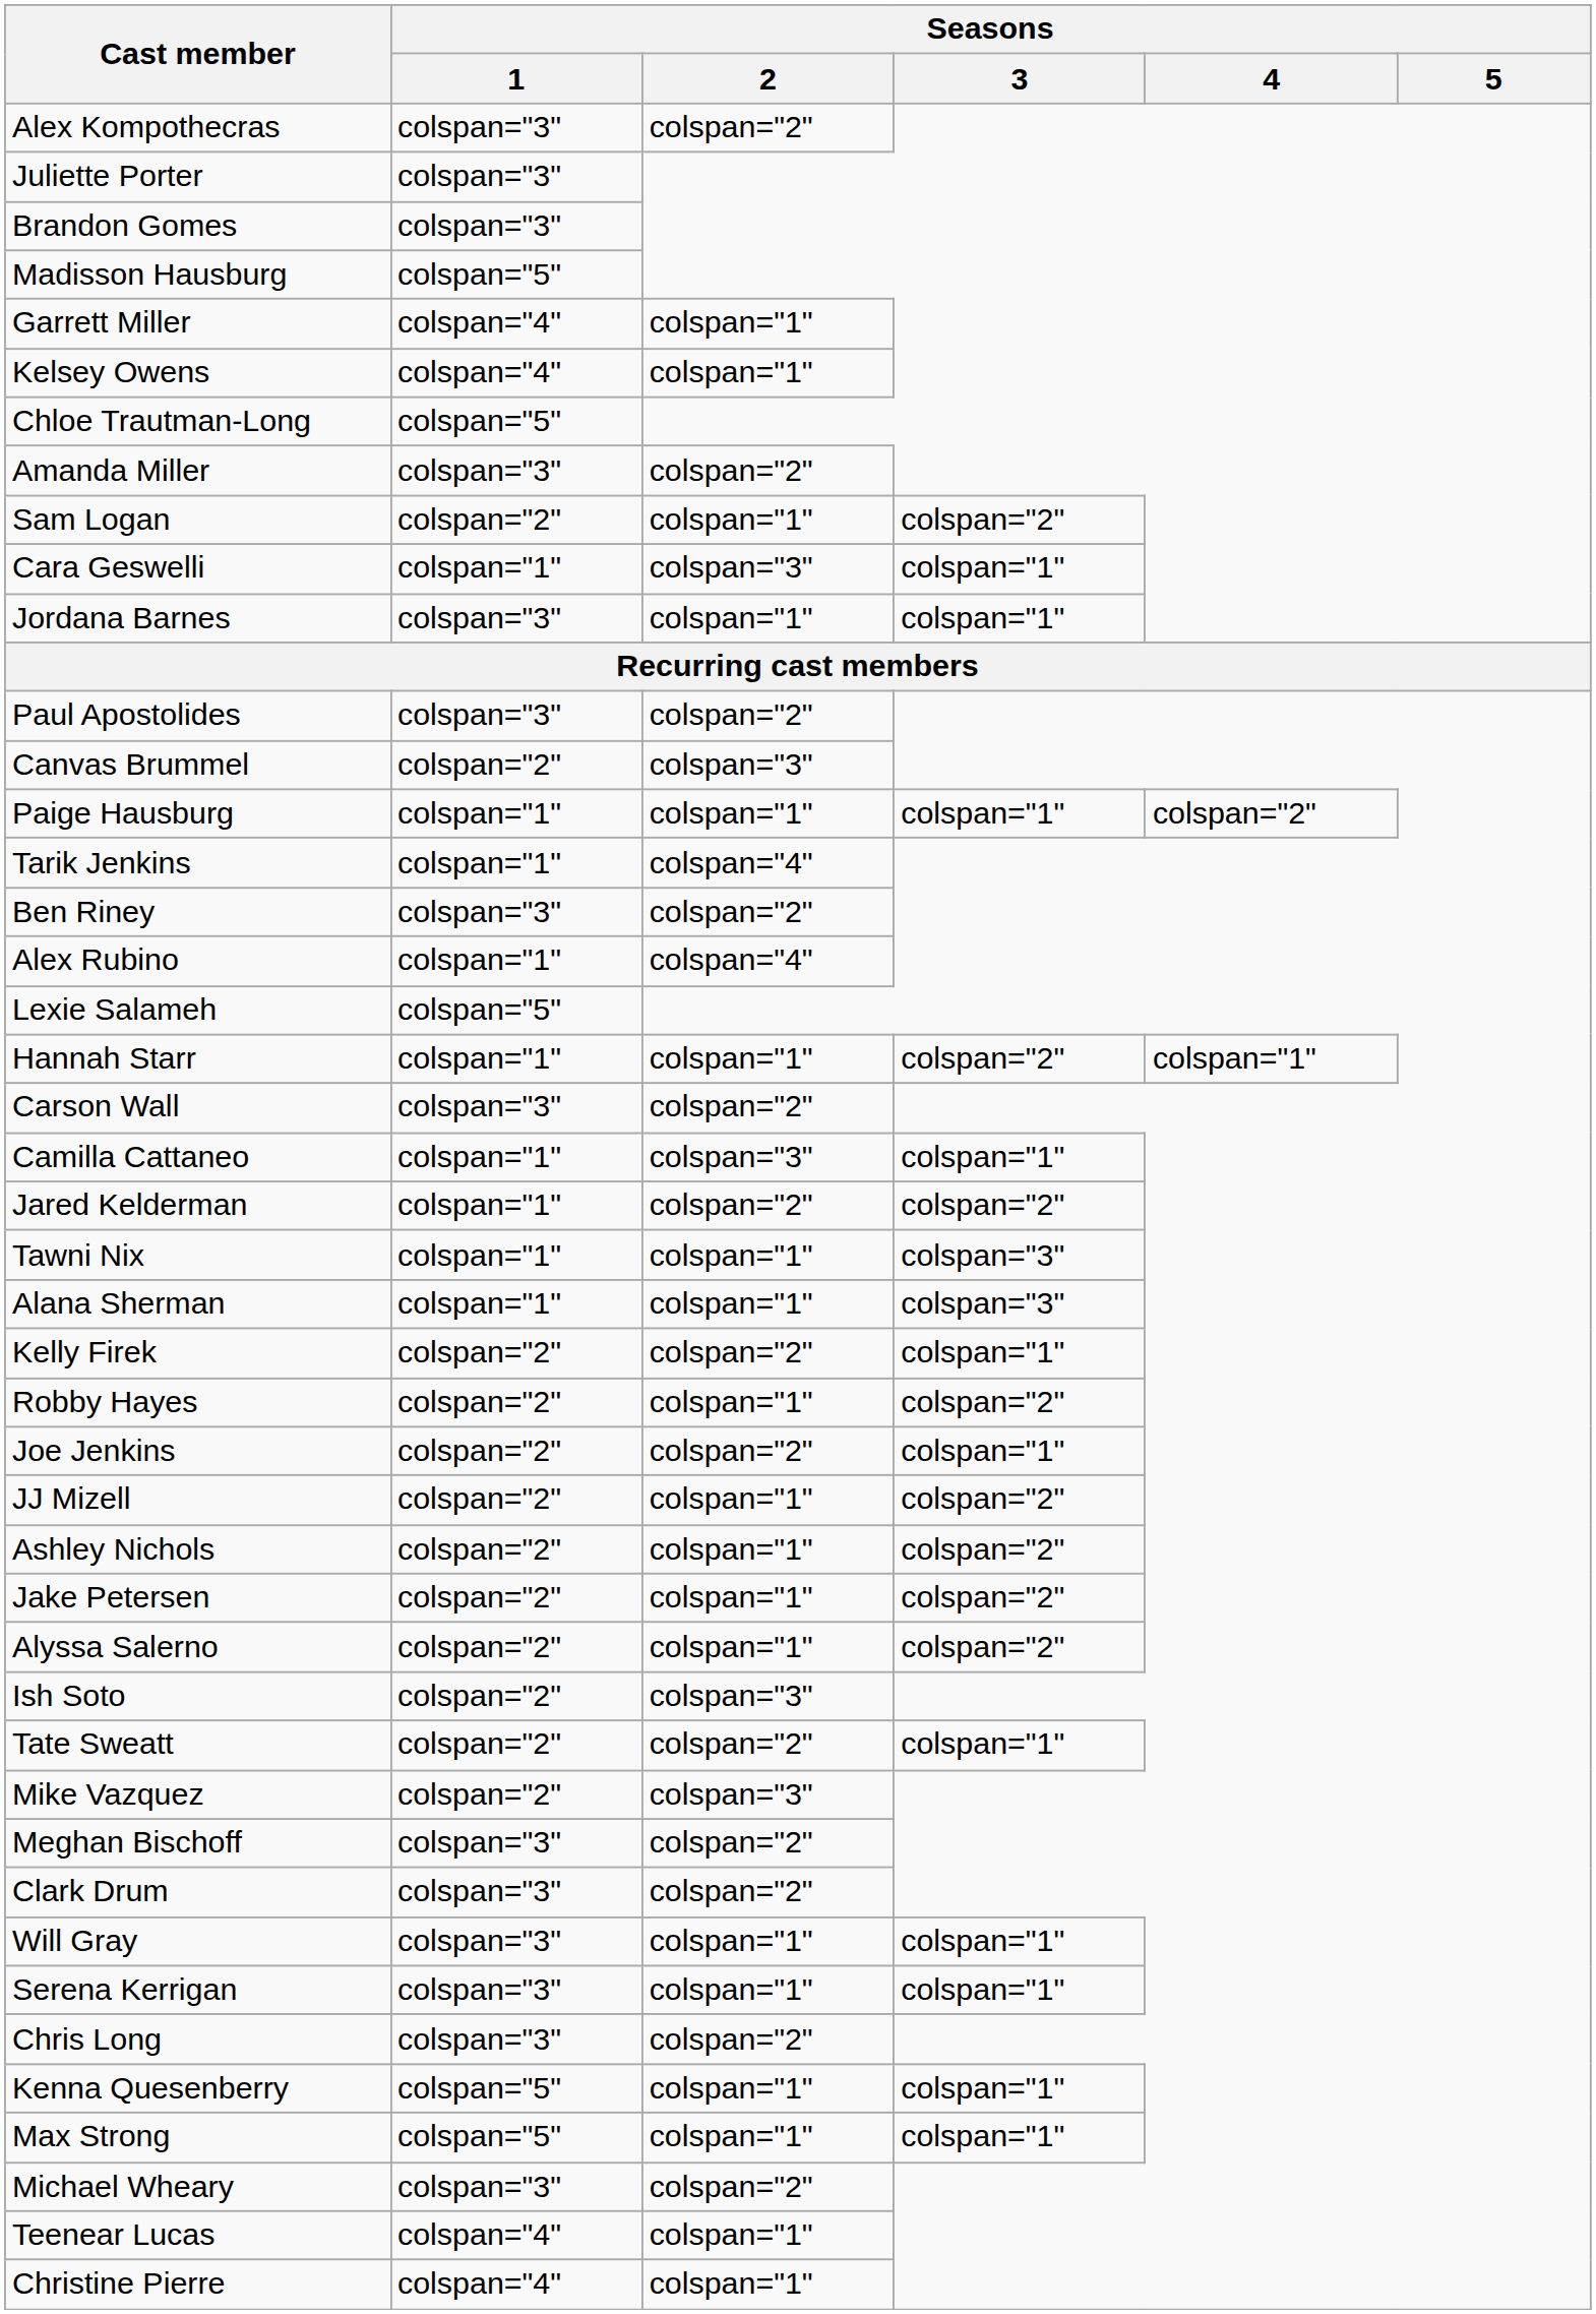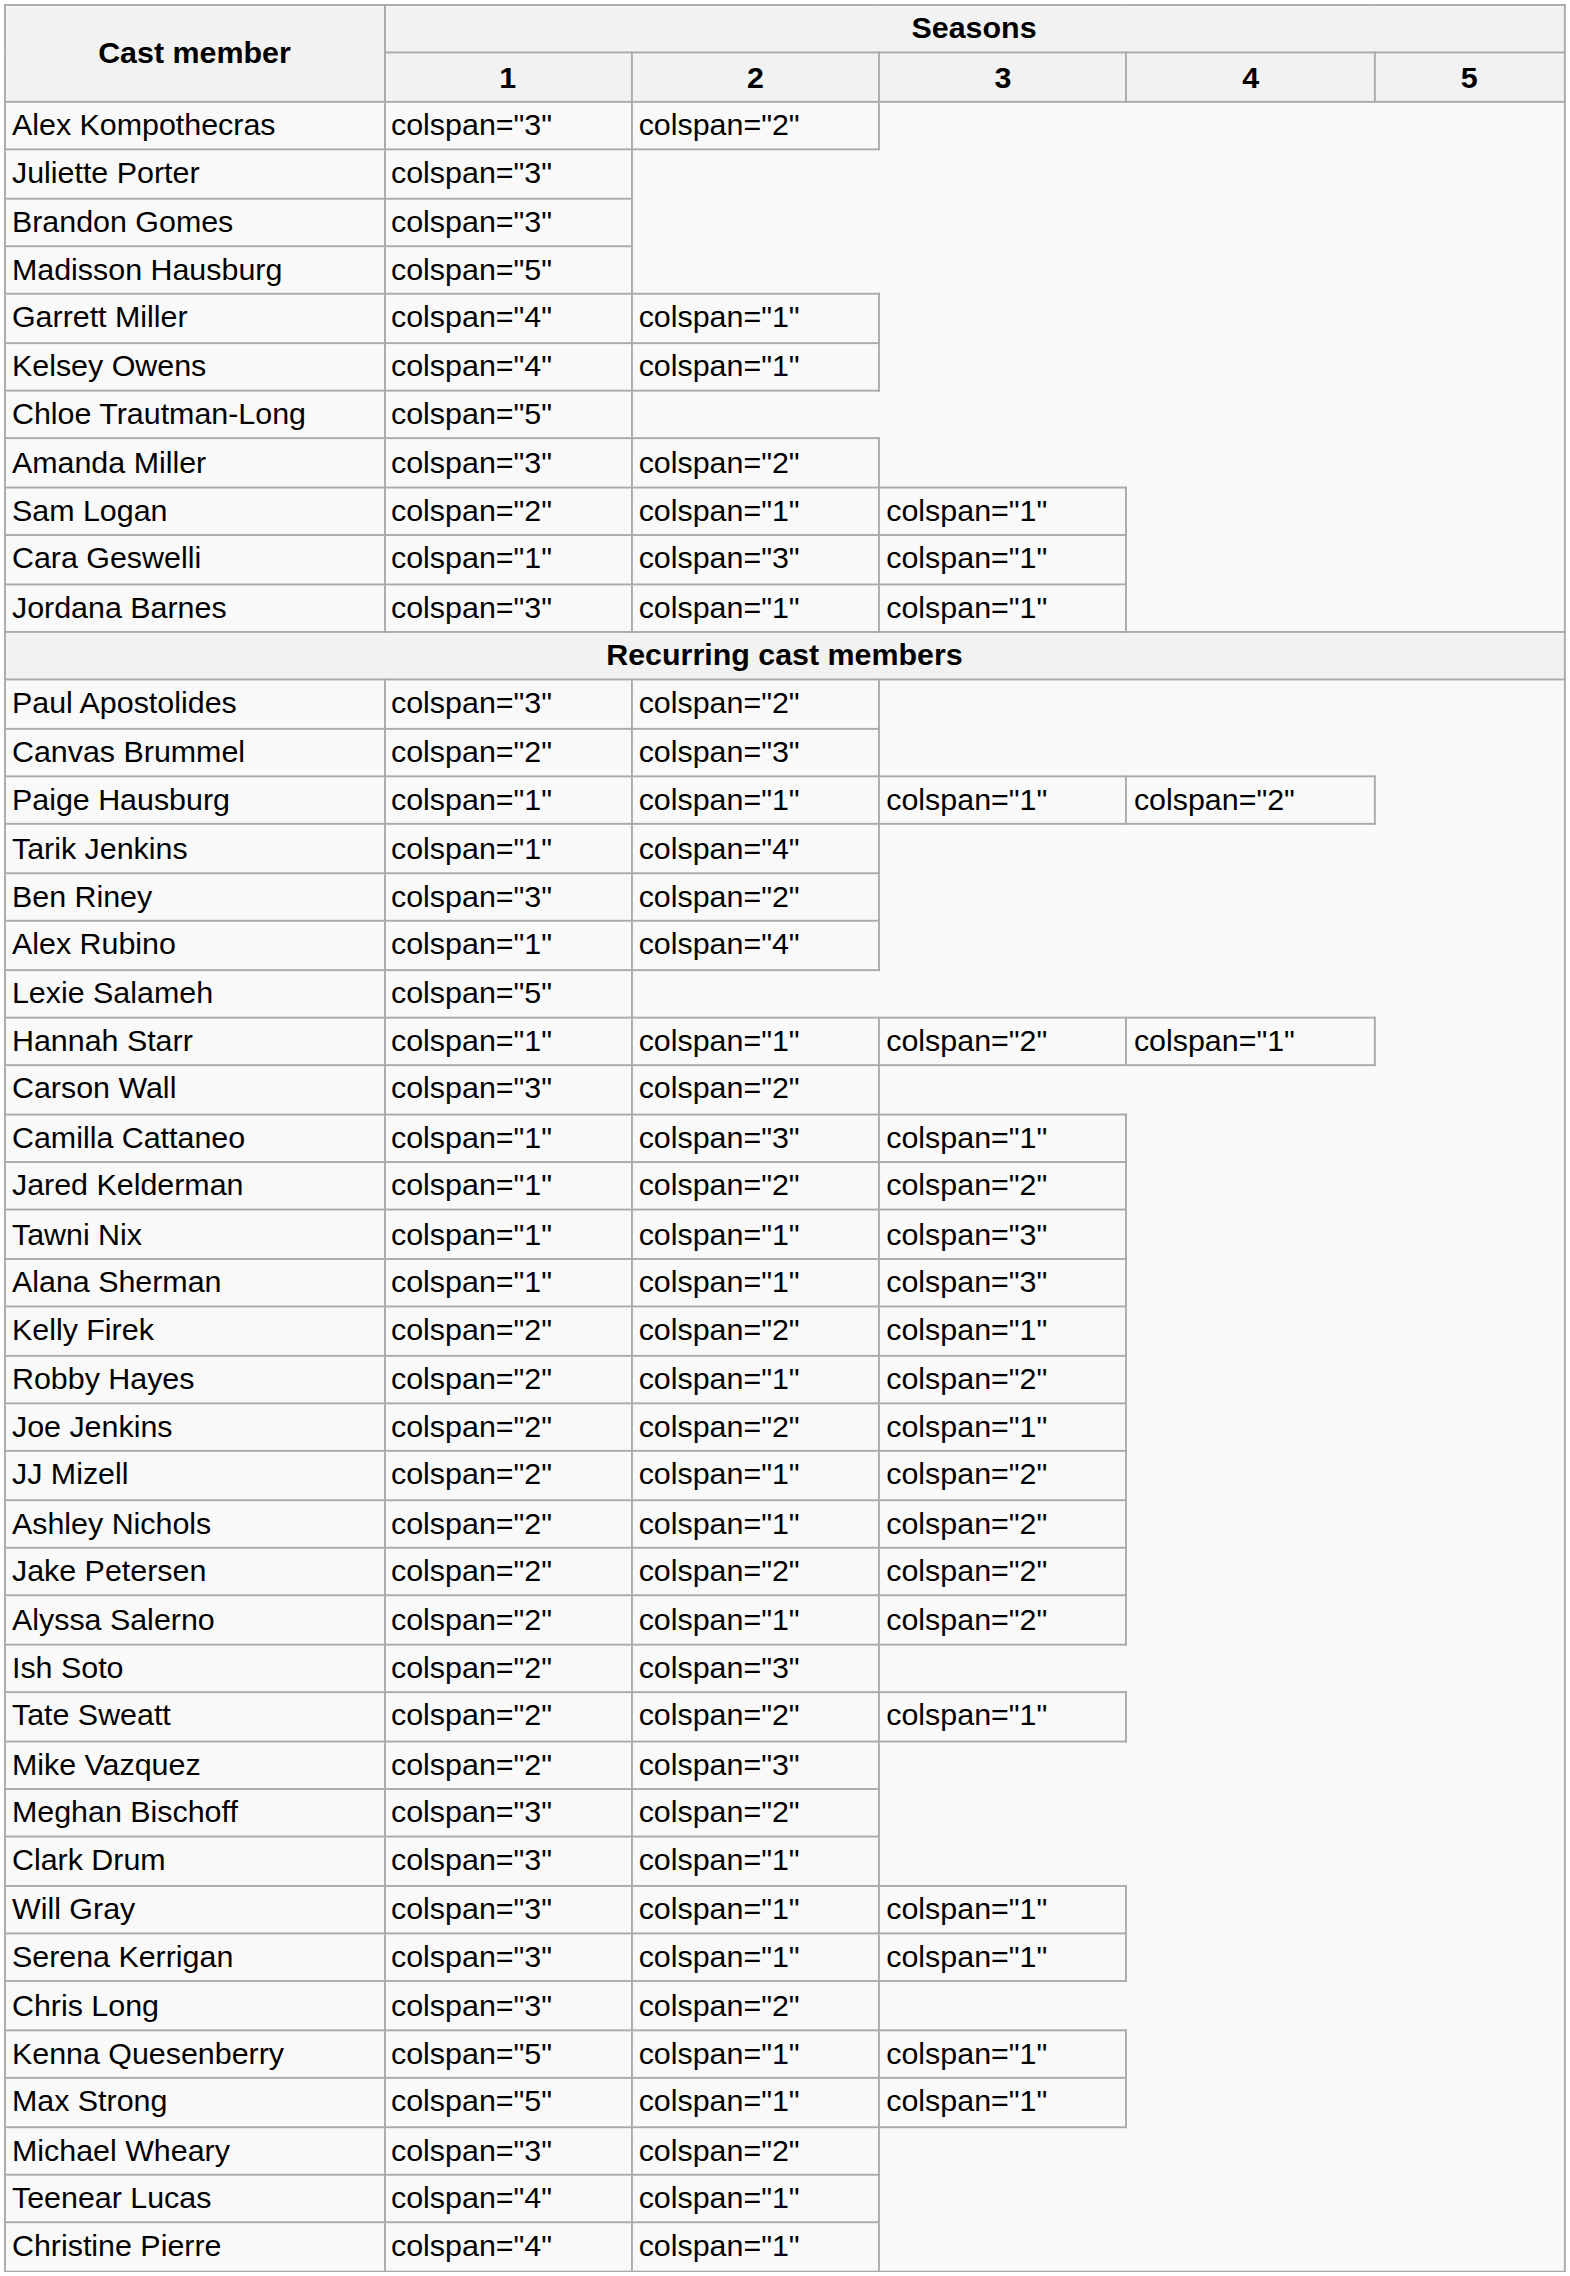Sam Logan | Seasons / 3: colspan="2" -> colspan="1"
Jake Petersen | Seasons / 2: colspan="1" -> colspan="2"
Clark Drum | Seasons / 2: colspan="2" -> colspan="1"
